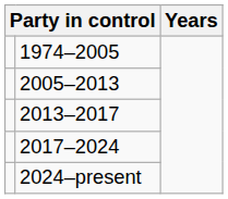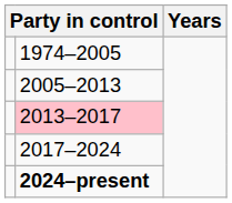2013–2017 | column 2: no background -> pink background
2024–present | column 2: normal -> bold
